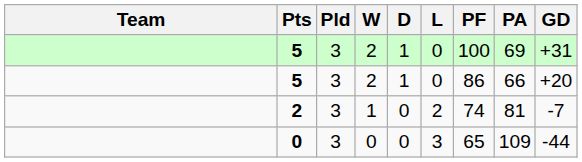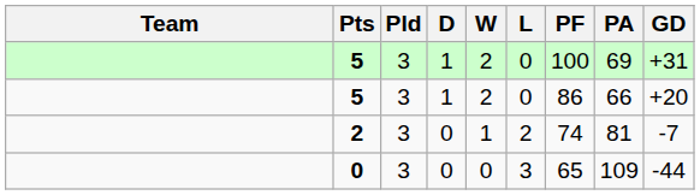columns swapped: W <-> D
